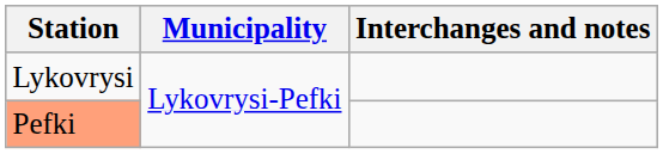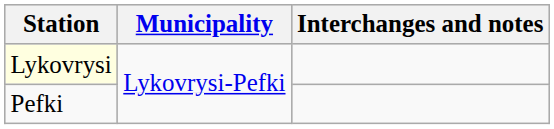Lykovrysi | Station: no background -> lightyellow background
Pefki | Station: lightsalmon background -> no background
